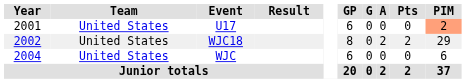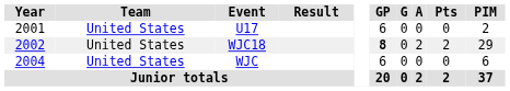U17 | PIM: lightsalmon background -> no background
WJC18 | GP: normal -> bold
